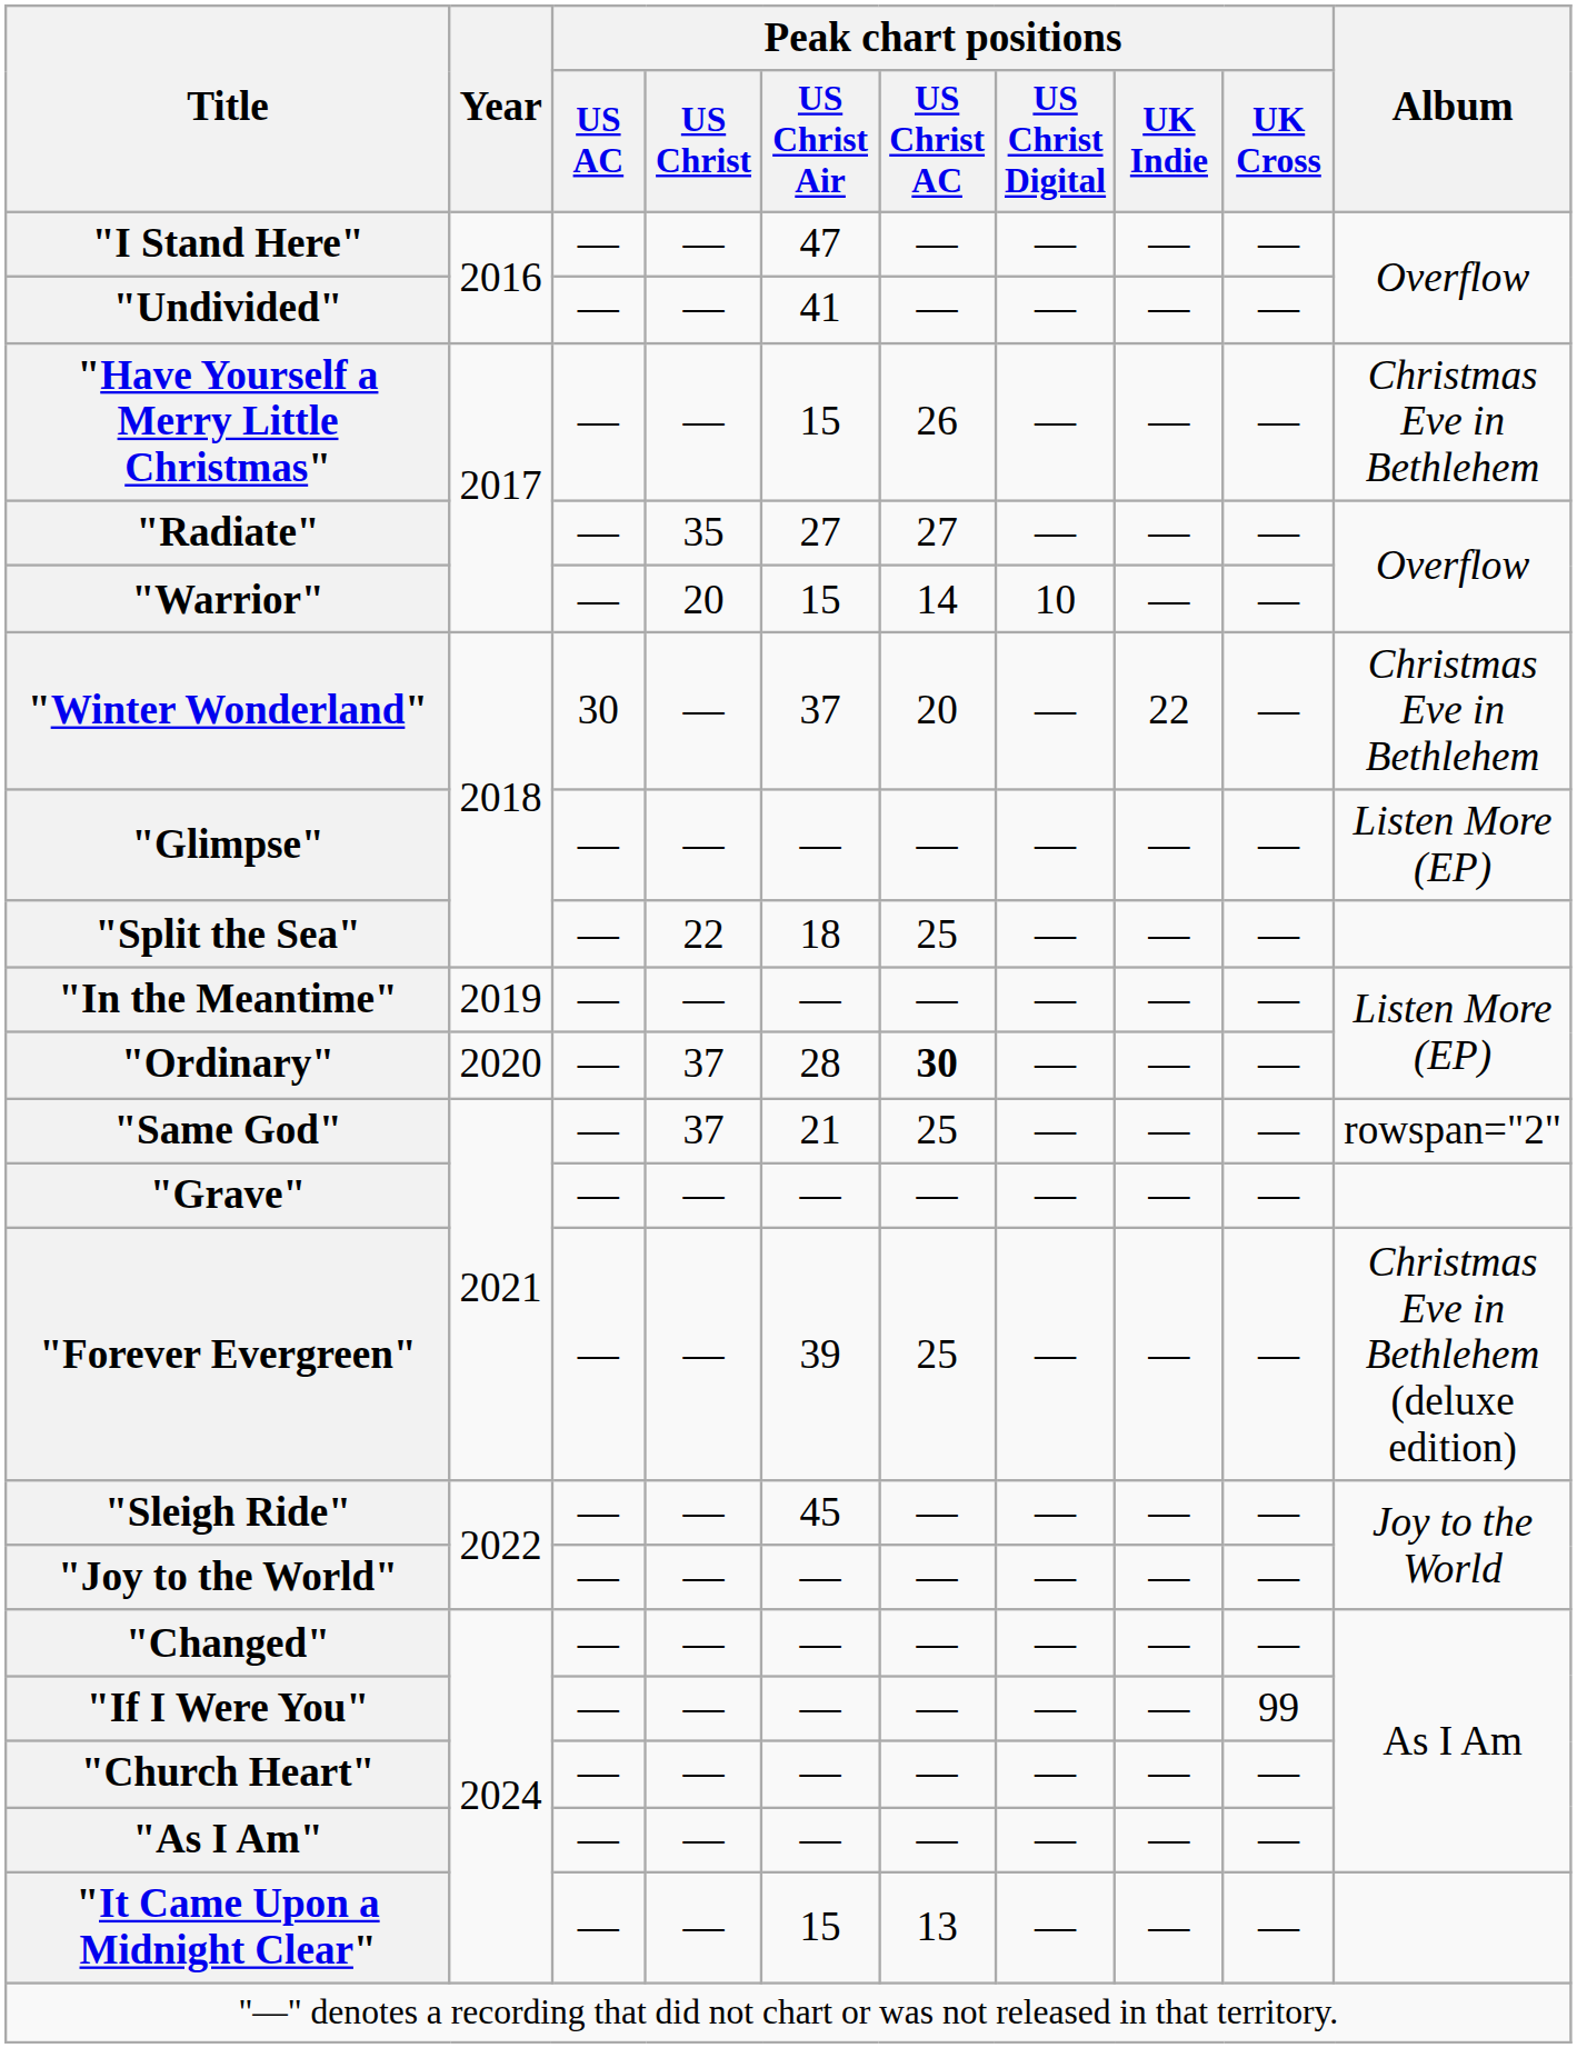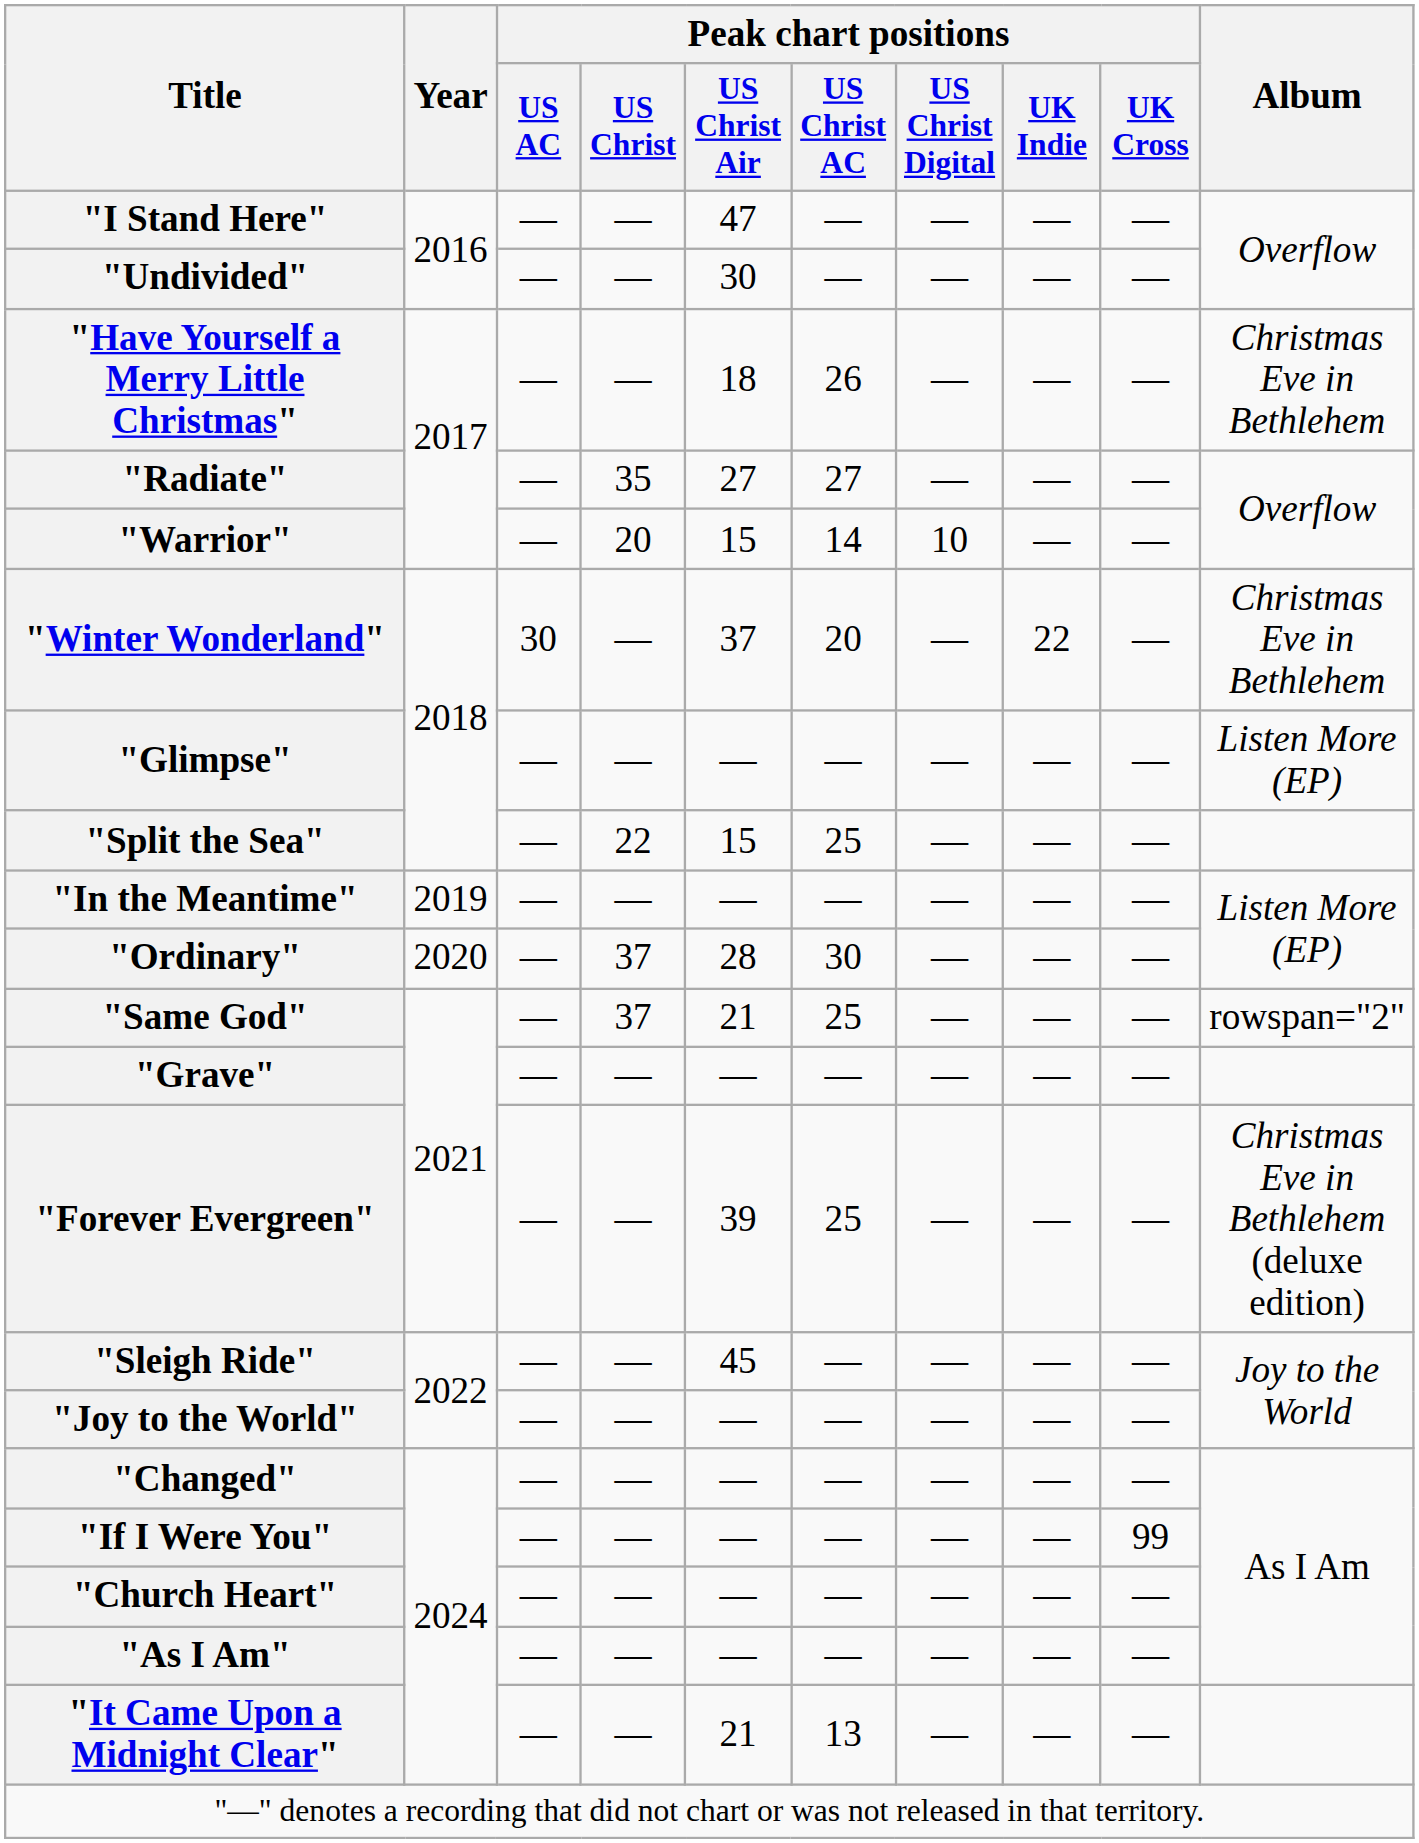"Undivided" | Peak chart positions / US Christ Air: 41 -> 30
"Have Yourself a Merry Little Christmas" | Peak chart positions / US Christ Air: 15 -> 18
"Split the Sea" | Peak chart positions / US Christ Air: 18 -> 15
"Ordinary" | Peak chart positions / US Christ AC: bold -> normal
"It Came Upon a Midnight Clear" | Peak chart positions / US Christ Air: 15 -> 21
